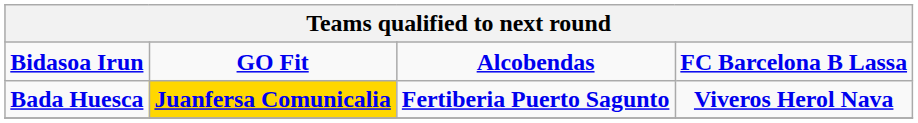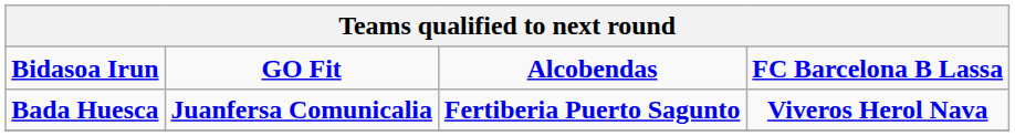Bada Huesca | GO Fit: gold background -> no background
